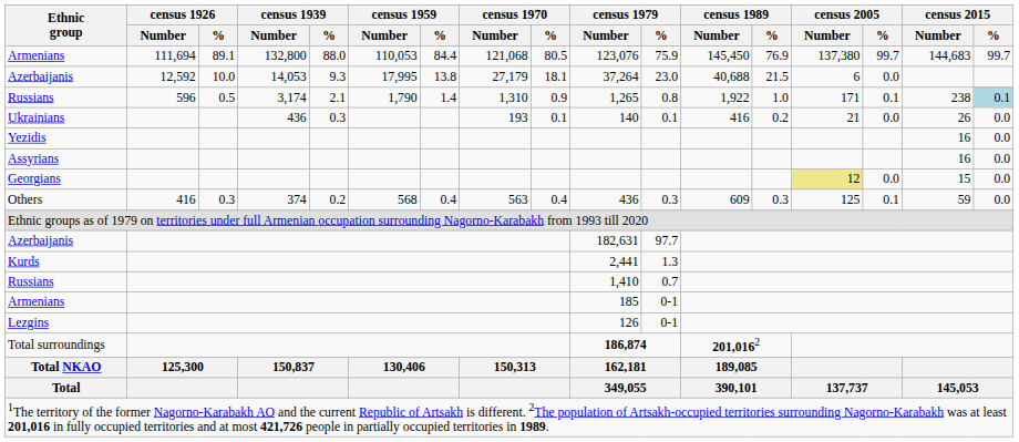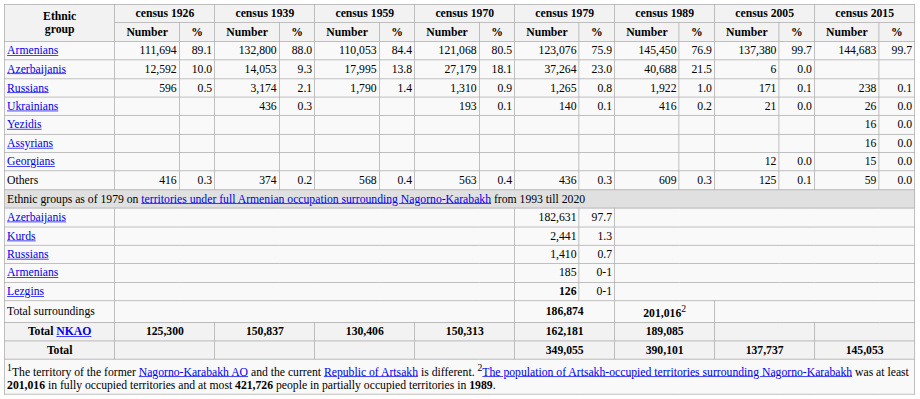Russians / 3,174 | census 2015 / %: lightblue background -> no background
Georgians | census 2005 / Number: khaki background -> no background
Lezgins | census 1979 / Number: normal -> bold
